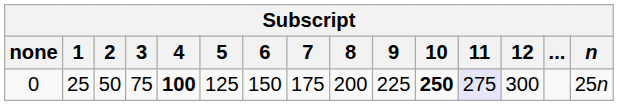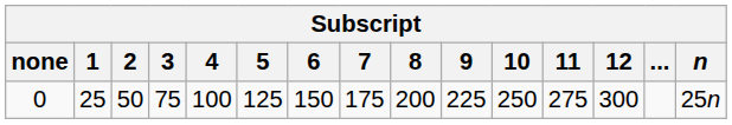0 | 4: bold -> normal
0 | 10: bold -> normal
0 | 11: lavender background -> no background
